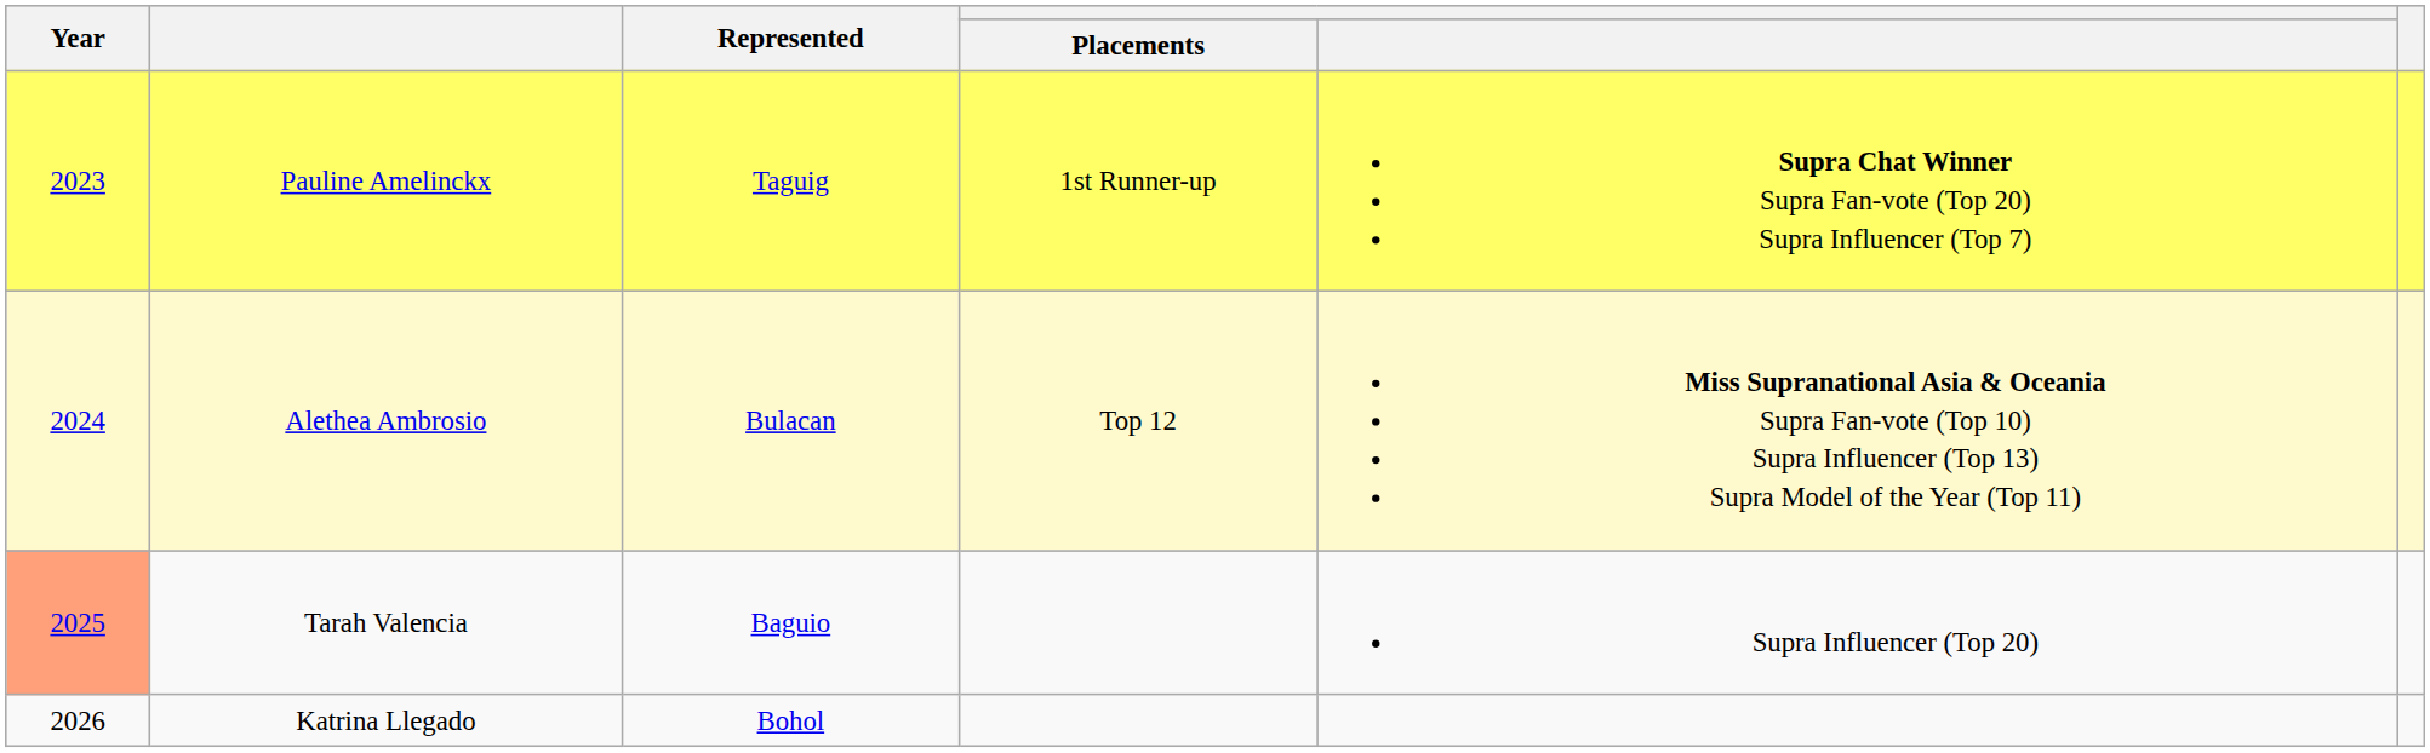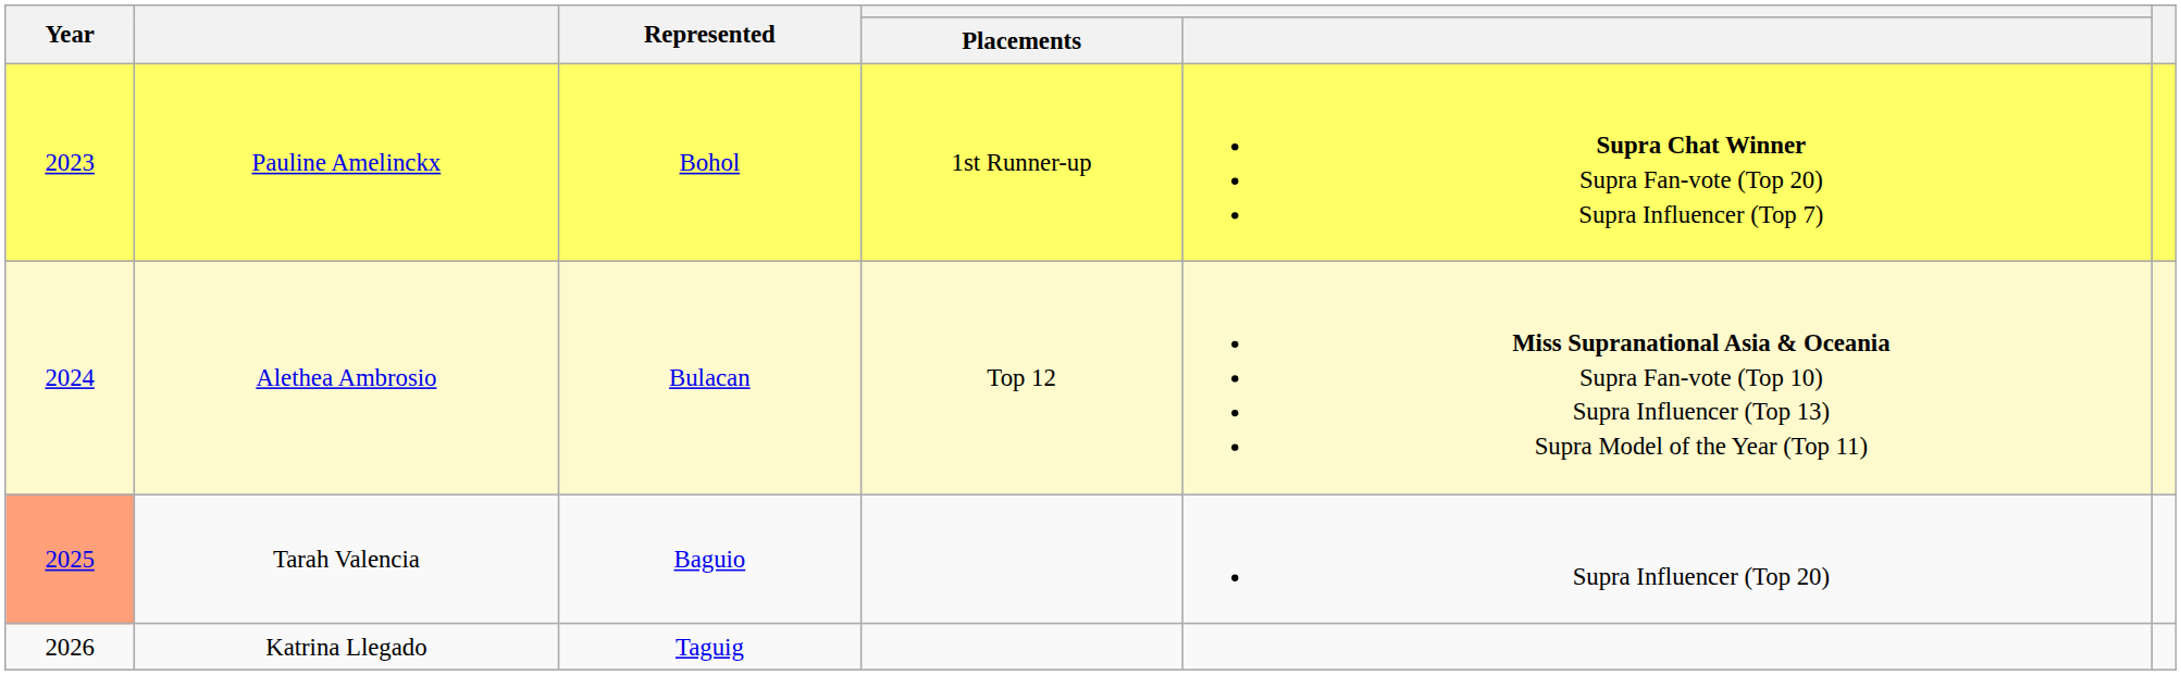Pauline Amelinckx | Represented: Taguig -> Bohol
Katrina Llegado | Represented: Bohol -> Taguig
